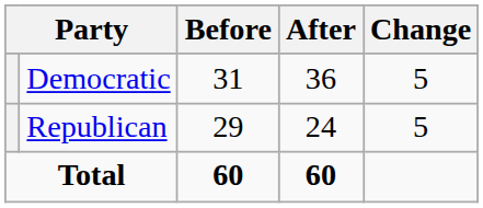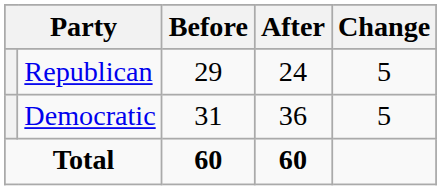rows swapped: Democratic <-> Republican
